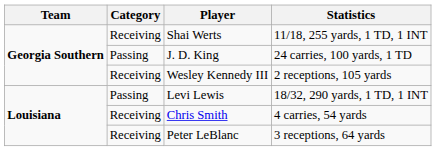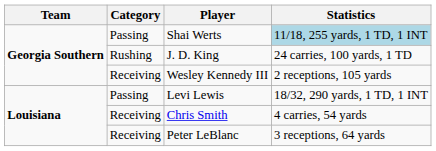Shai Werts | Category: Receiving -> Passing
Shai Werts | Statistics: no background -> lightblue background
J. D. King | Category: Passing -> Rushing
